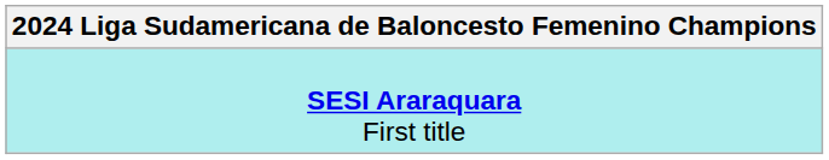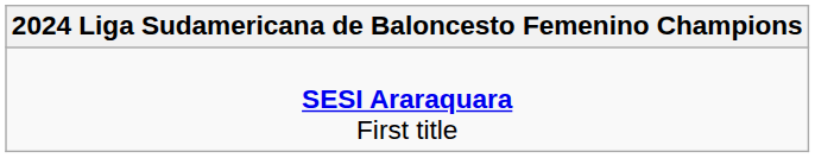row 2 | column 1: paleturquoise background -> no background
